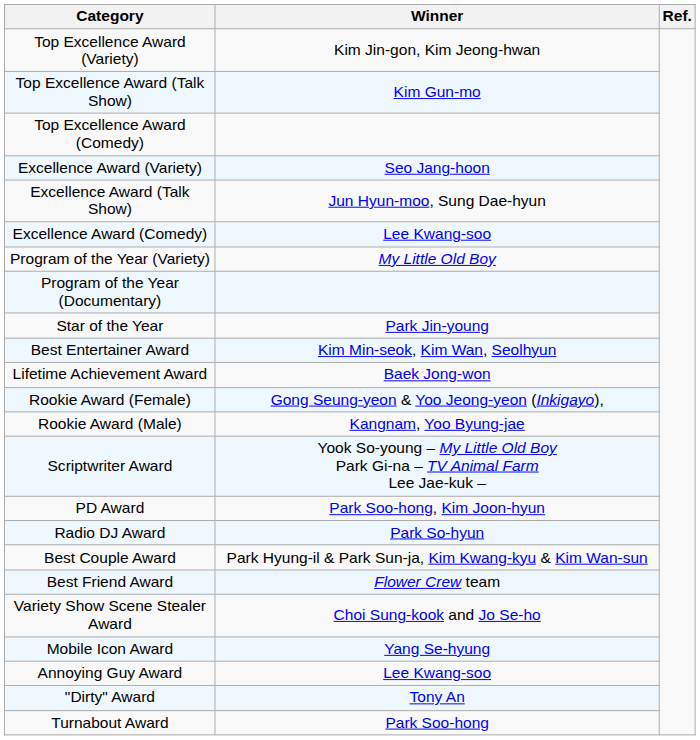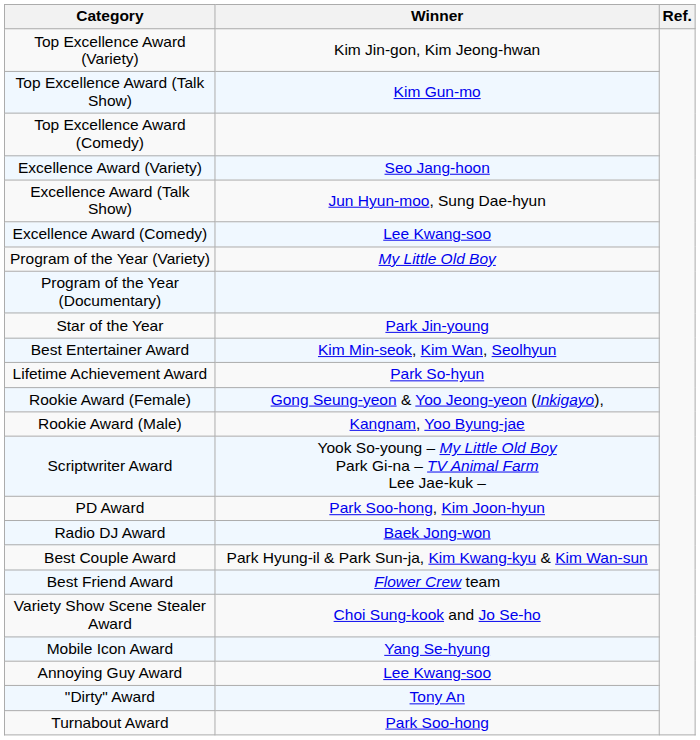Lifetime Achievement Award | Winner: Baek Jong-won -> Park So-hyun
Radio DJ Award | Winner: Park So-hyun -> Baek Jong-won
